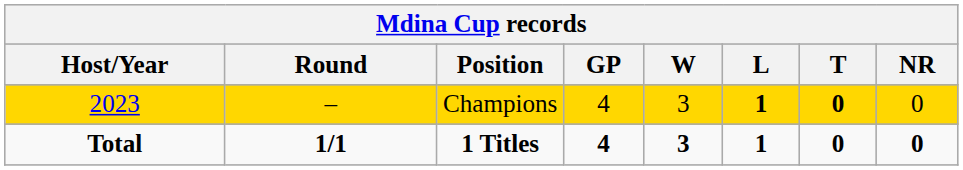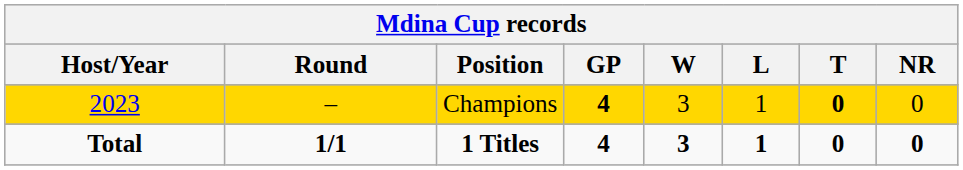2023 | GP: normal -> bold
2023 | L: bold -> normal
